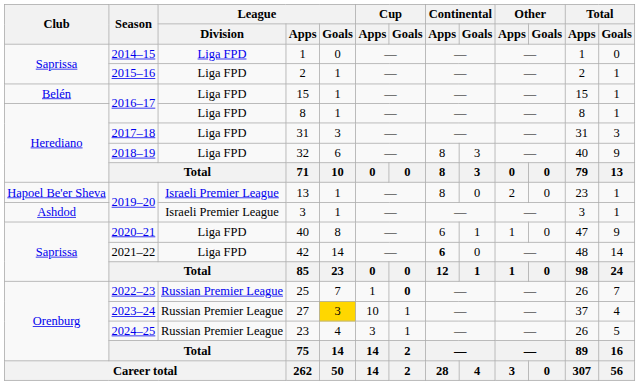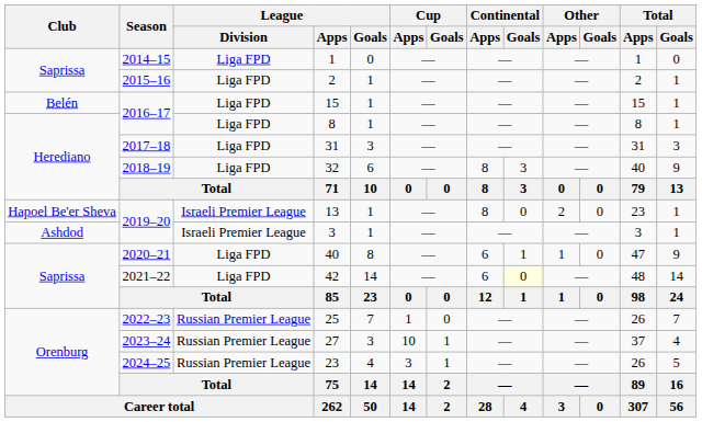42 | Continental / Apps: bold -> normal
42 | Continental / Goals: no background -> lightyellow background
25 | Cup / Goals: bold -> normal
27 | League / Goals: gold background -> no background
